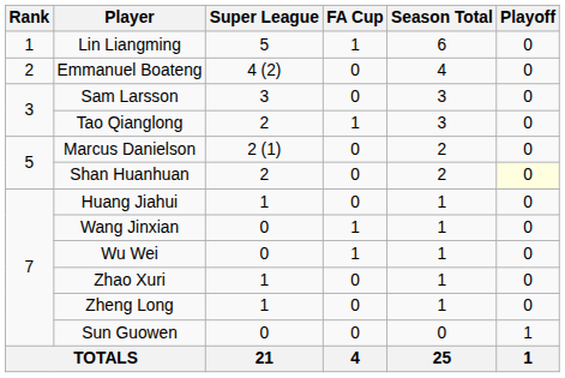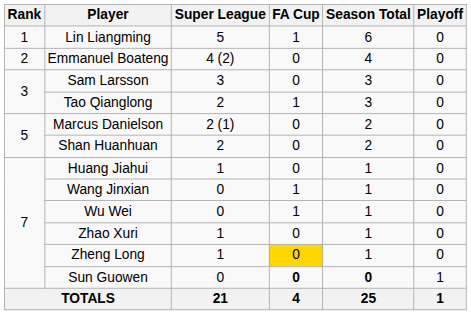Shan Huanhuan | Playoff: lightyellow background -> no background
Zheng Long | FA Cup: no background -> gold background
Sun Guowen | FA Cup: normal -> bold
Sun Guowen | Season Total: normal -> bold
